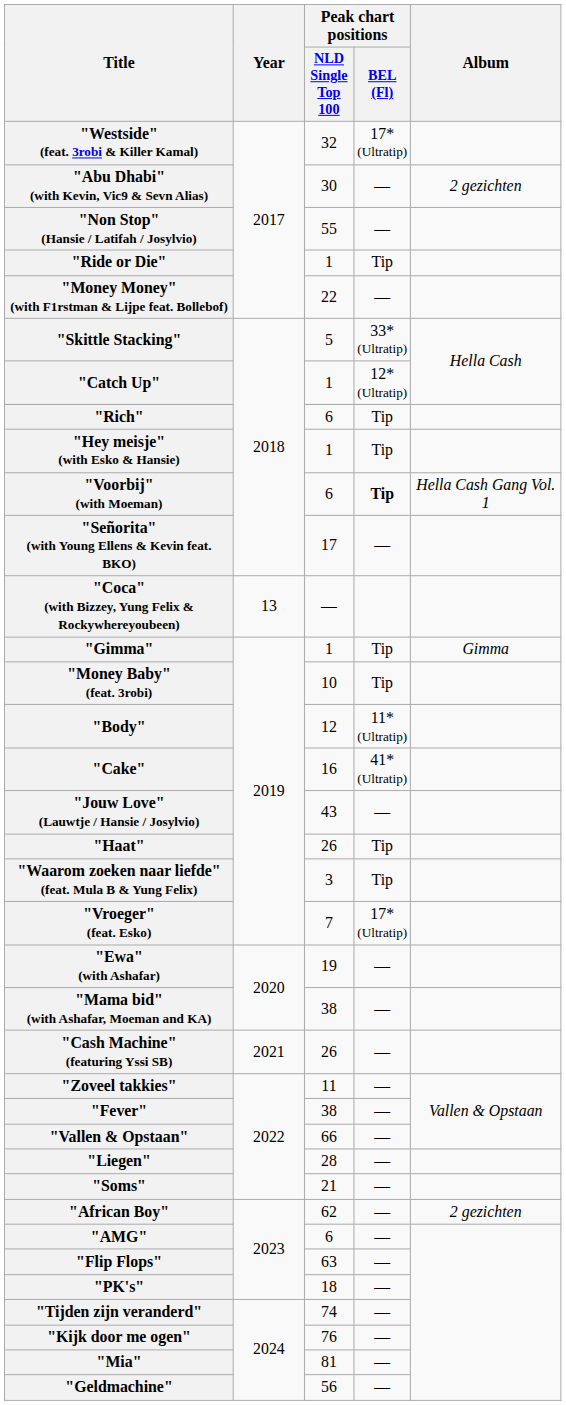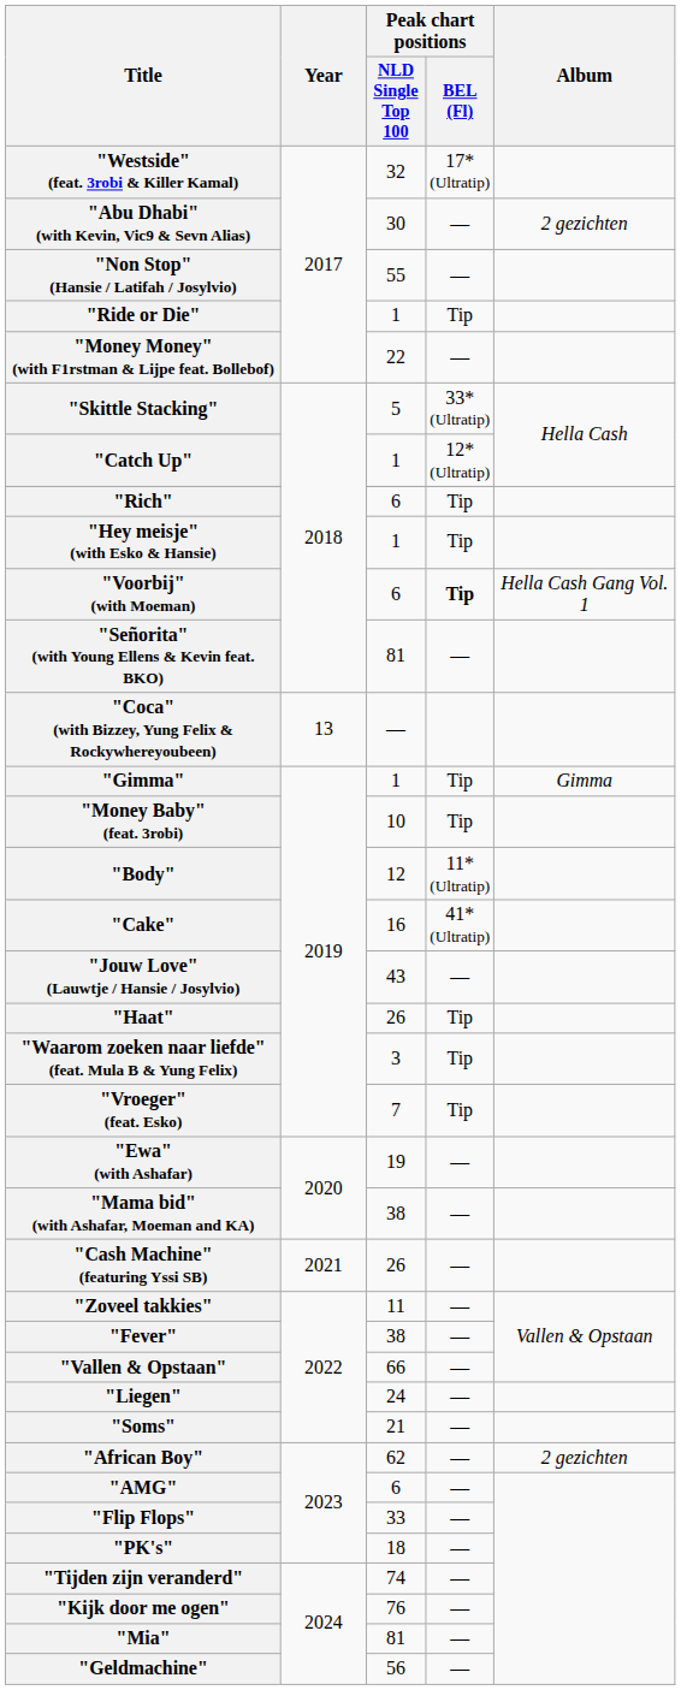"Señorita" (with Young Ellens & Kevin feat. BKO) | Peak chart positions / NLD Single Top 100: 17 -> 81
"Vroeger" (feat. Esko) | Peak chart positions / BEL (Fl): 17* (Ultratip) -> Tip
"Liegen" | Peak chart positions / NLD Single Top 100: 28 -> 24
"Flip Flops" | Peak chart positions / NLD Single Top 100: 63 -> 33
